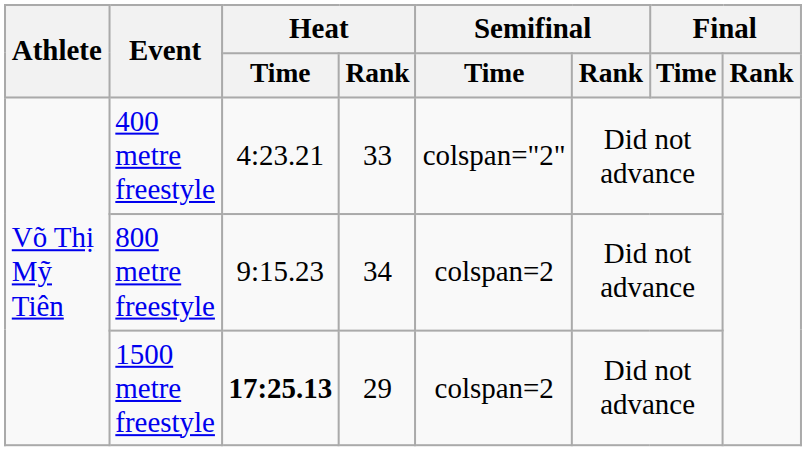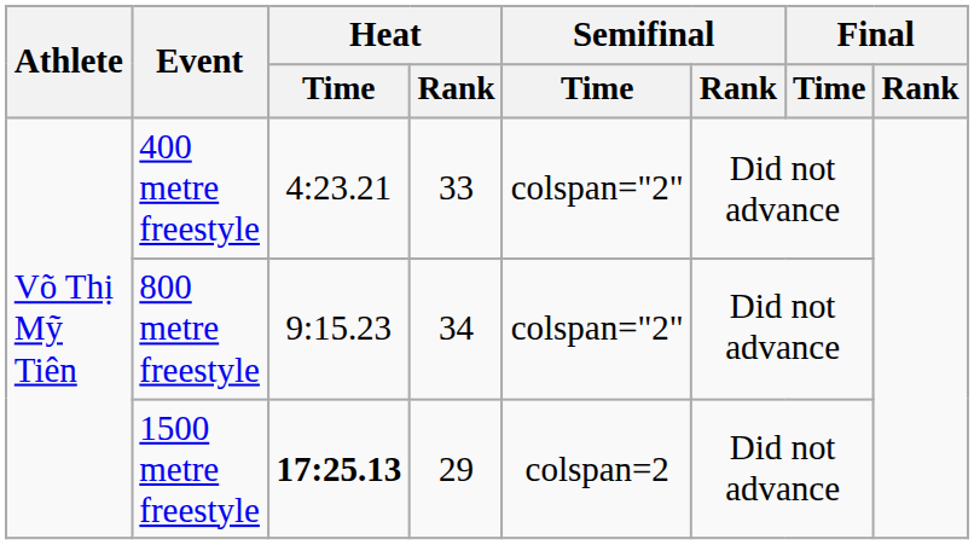800 metre freestyle | Semifinal / Time: colspan=2 -> colspan="2"
